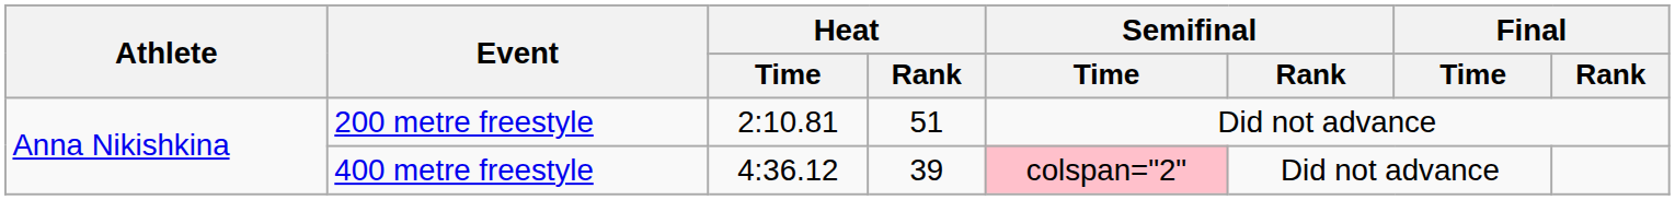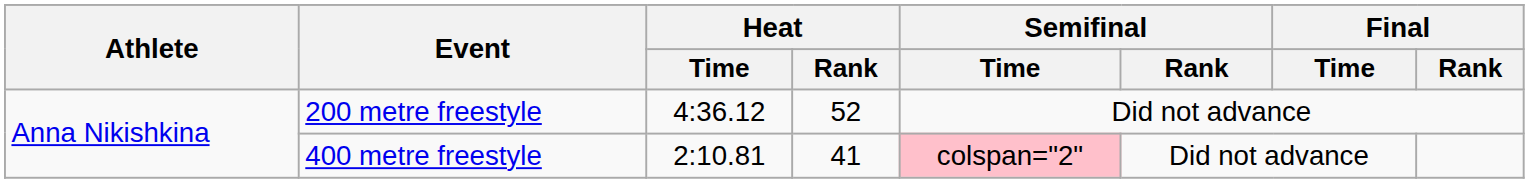200 metre freestyle | Heat / Time: 2:10.81 -> 4:36.12
200 metre freestyle | Heat / Rank: 51 -> 52
400 metre freestyle | Heat / Time: 4:36.12 -> 2:10.81
400 metre freestyle | Heat / Rank: 39 -> 41
